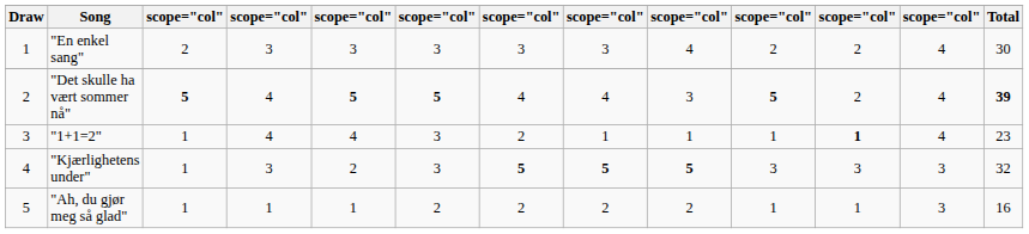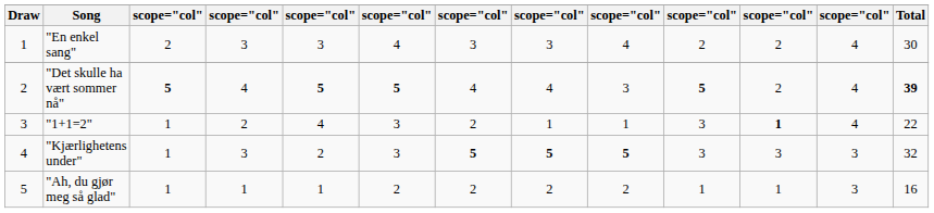"En enkel sang" | column 6: 3 -> 4
"1+1=2" | column 4: 4 -> 2
"1+1=2" | column 10: 1 -> 3
"1+1=2" | Total: 23 -> 22
